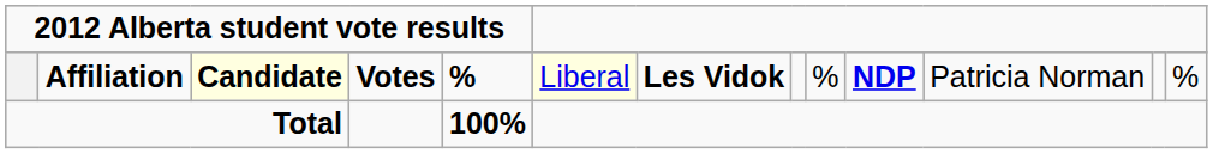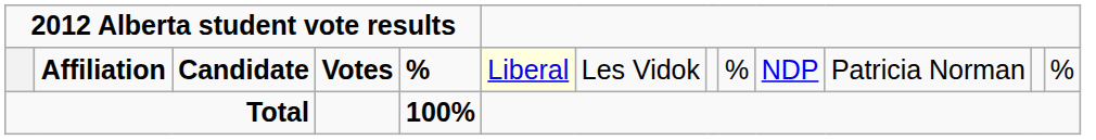row 2 | column 3: lightyellow background -> no background
row 2 | column 7: bold -> normal
row 2 | column 10: bold -> normal
